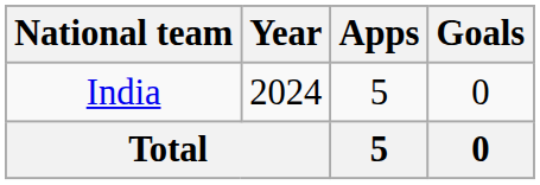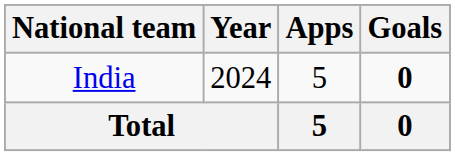India | Goals: normal -> bold
